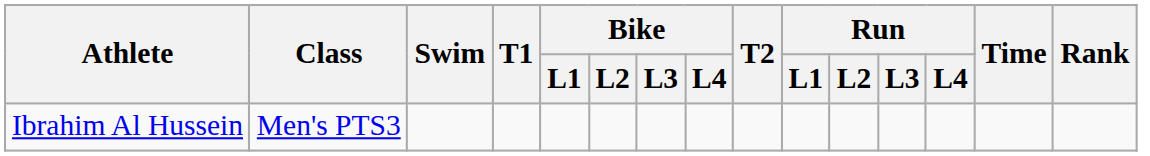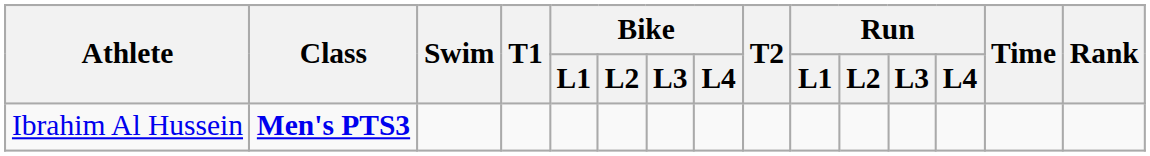Ibrahim Al Hussein | Class: normal -> bold
